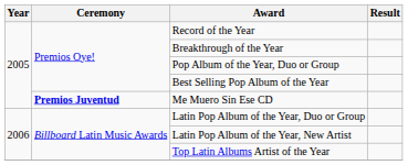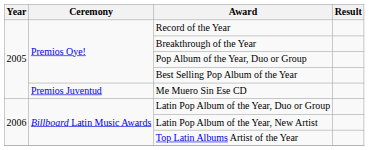Me Muero Sin Ese CD | Ceremony: bold -> normal
